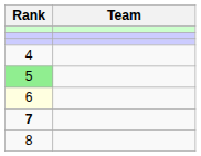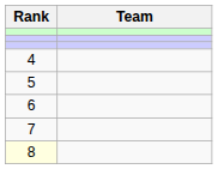row 6 | Rank: lightgreen background -> no background
row 7 | Rank: lightyellow background -> no background
row 8 | Rank: bold -> normal
row 9 | Rank: no background -> lightyellow background
